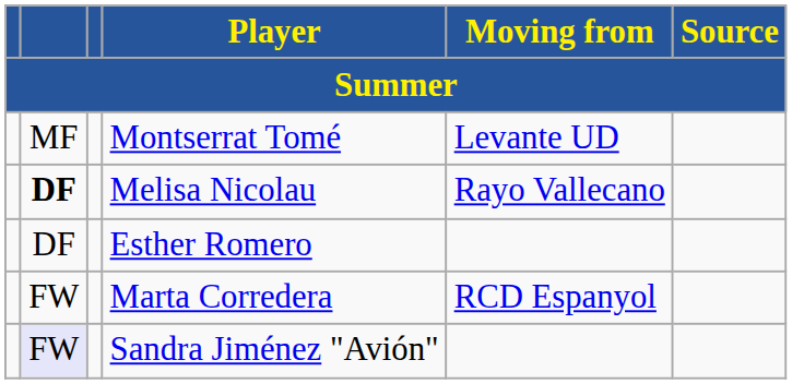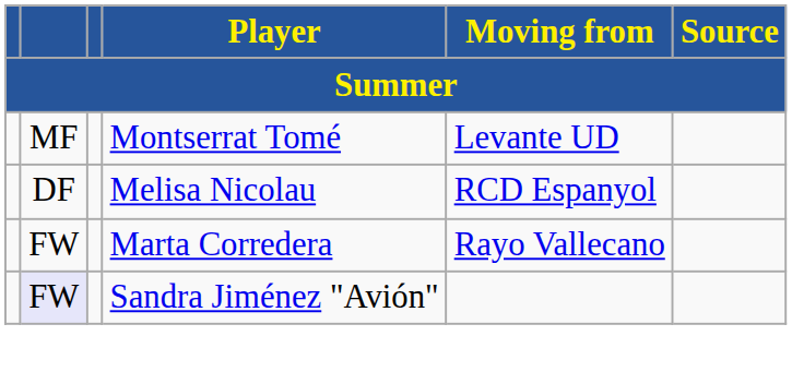Melisa Nicolau | column 2: bold -> normal
Melisa Nicolau | Moving from: Rayo Vallecano -> RCD Espanyol
- row: DF | Esther Romero
Marta Corredera | Moving from: RCD Espanyol -> Rayo Vallecano
